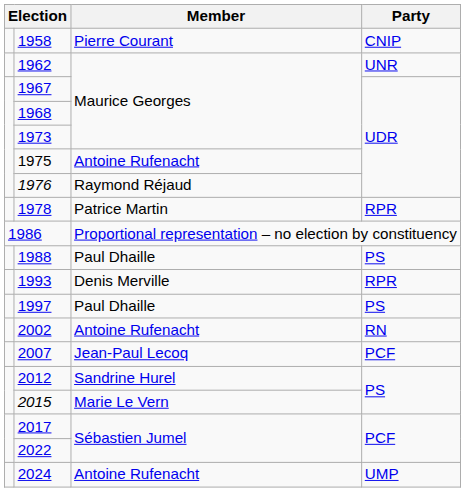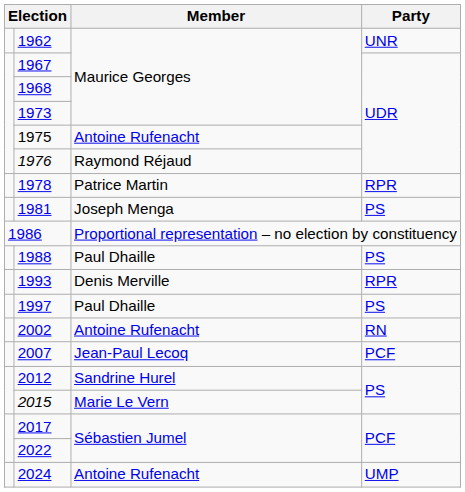- row: 1958 | Pierre Courant | CNIP
+ row: 1981 | Joseph Menga | PS
